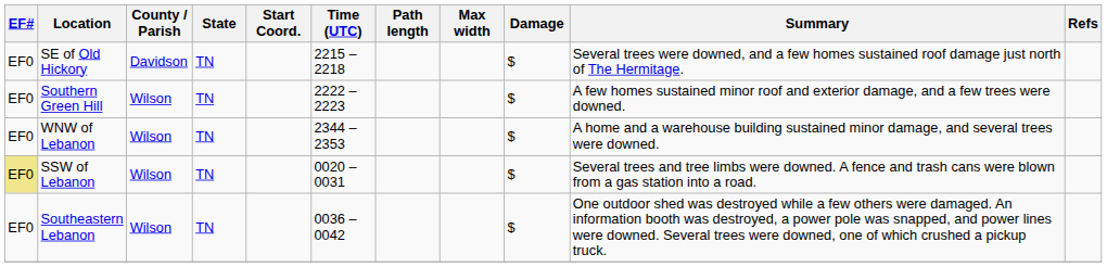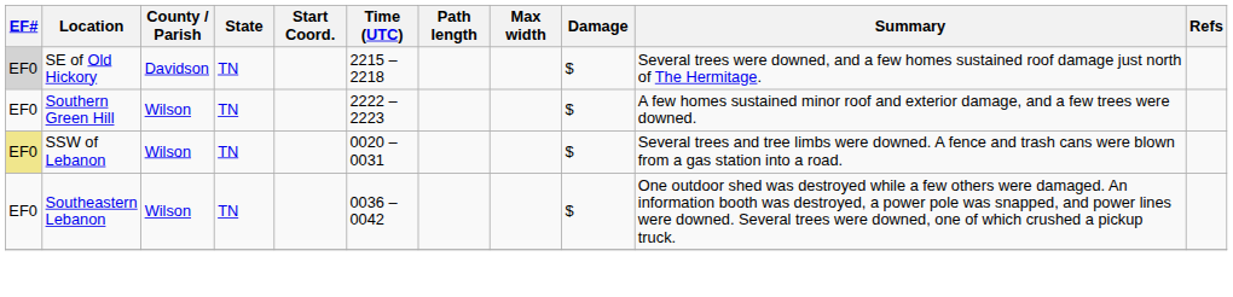SE of Old Hickory | EF#: no background -> lightgrey background
- row: EF0 | WNW of Lebanon | Wilson | TN | 2344 – 2353 | $ | A home and a warehouse building sustained minor damage, and several trees were downed.
